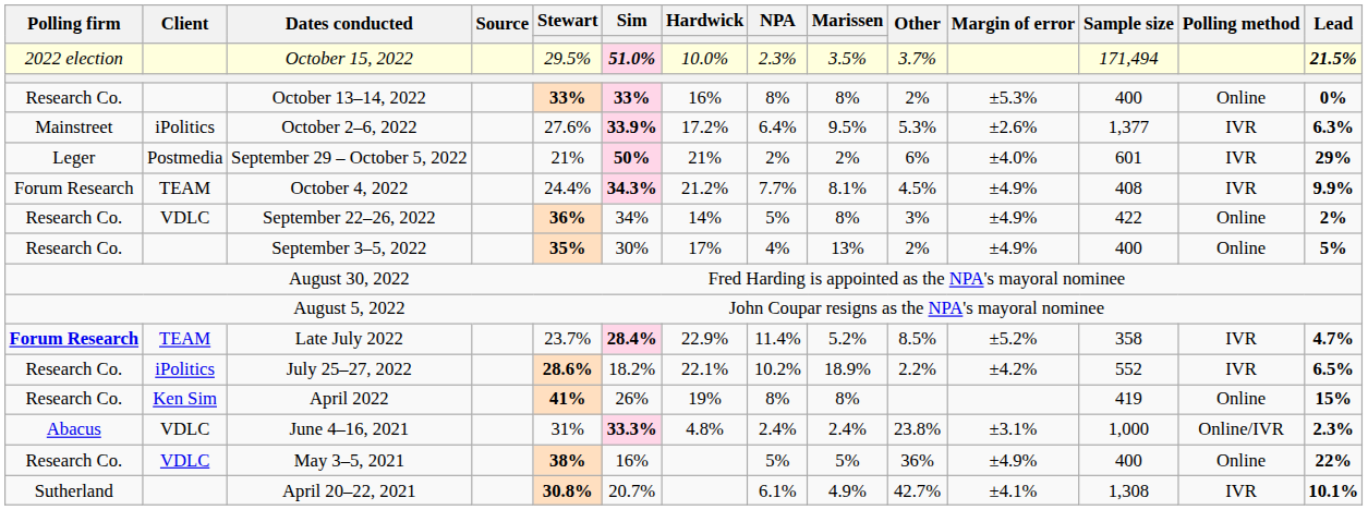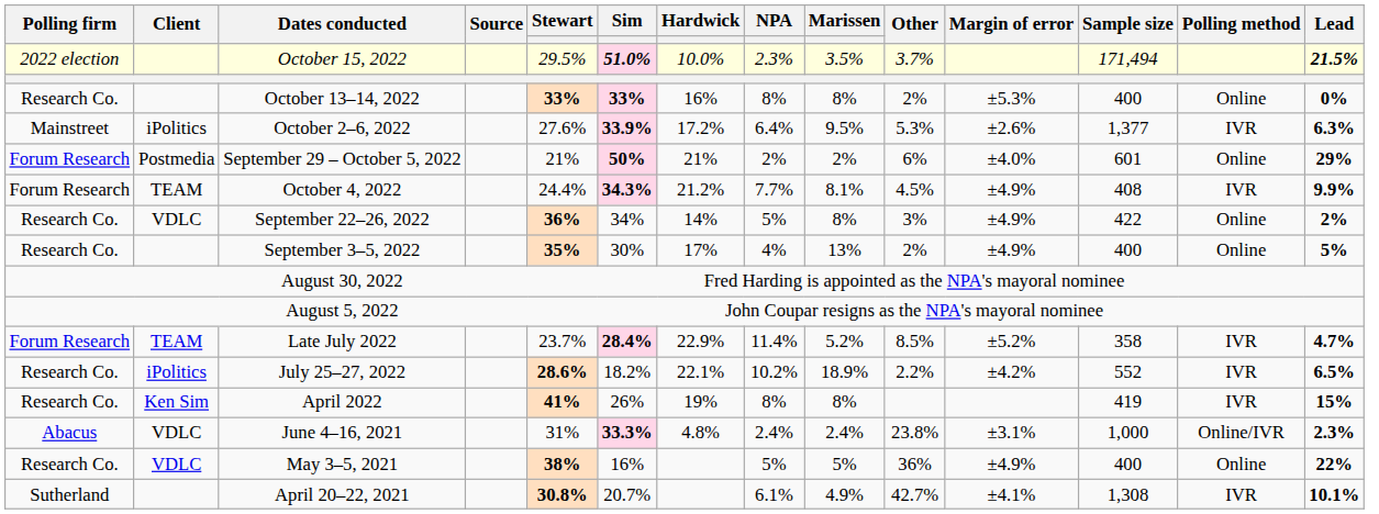September 29 – October 5, 2022 | Polling firm: Leger -> Forum Research
September 29 – October 5, 2022 | Polling method: IVR -> Online
Late July 2022 | Polling firm: bold -> normal
April 2022 | Polling method: Online -> IVR
